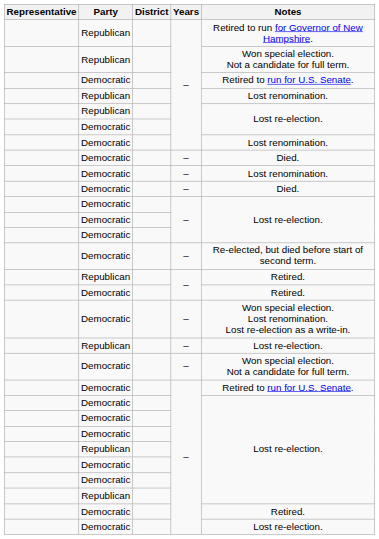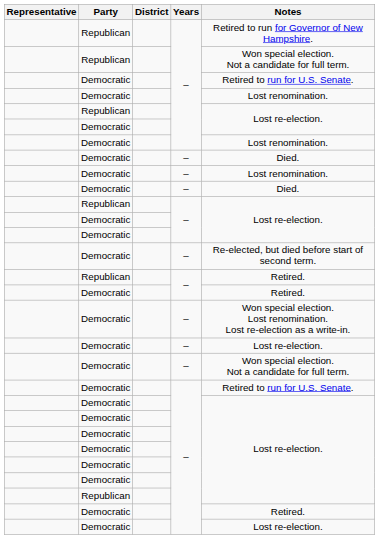row 5 | Party: Republican -> Democratic
row 12 | Party: Democratic -> Republican
row 19 | Party: Republican -> Democratic
row 25 | Party: Republican -> Democratic
